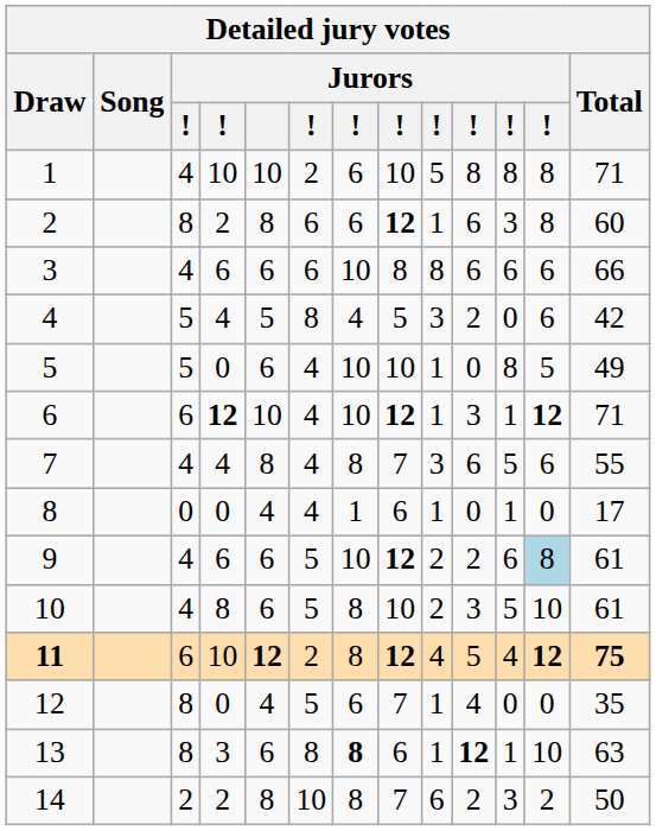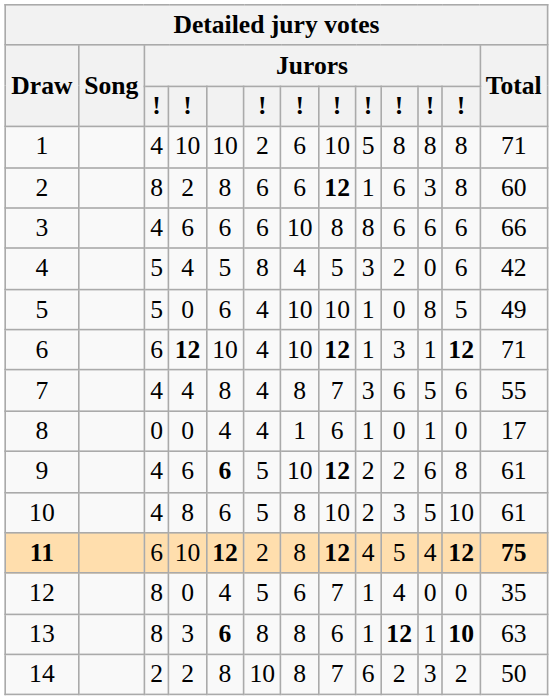9 | Jurors: normal -> bold
9 | column 12: lightblue background -> no background
13 | Jurors: normal -> bold
13 | column 7: bold -> normal
13 | column 12: normal -> bold
